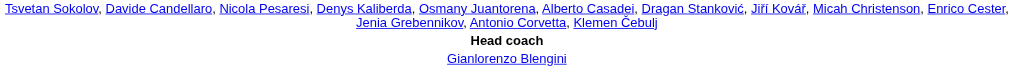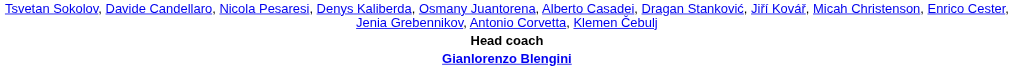row 3 | column 1: normal -> bold
